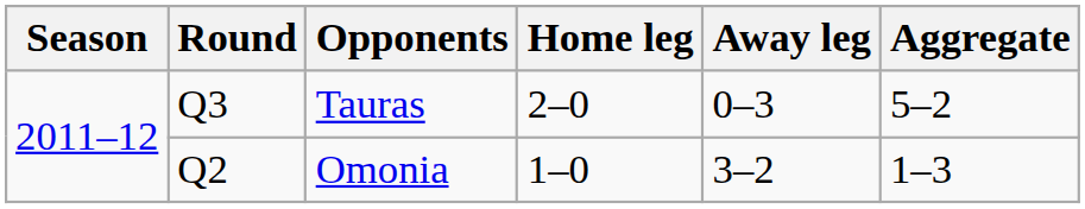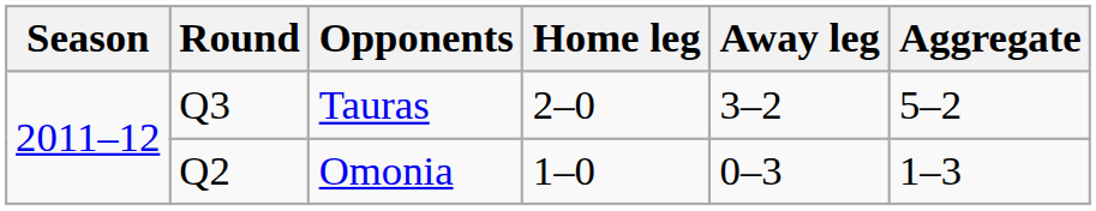Tauras | Away leg: 0–3 -> 3–2
Omonia | Away leg: 3–2 -> 0–3
